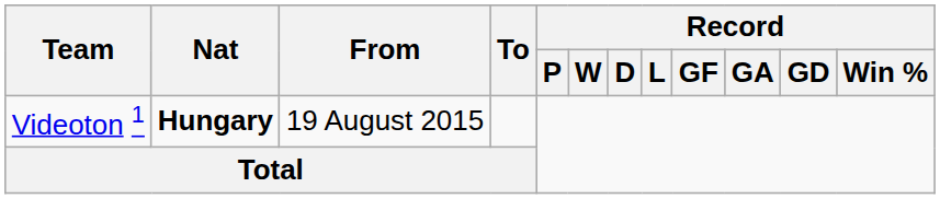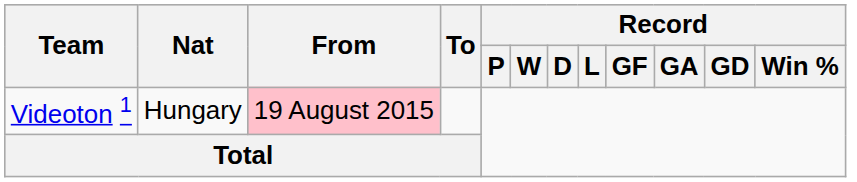Videoton 1 | Nat: bold -> normal
Videoton 1 | From: no background -> pink background
